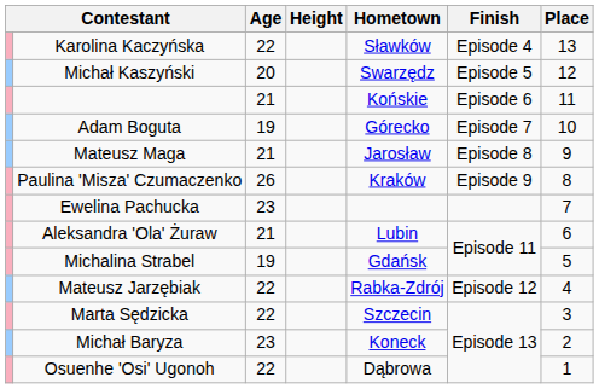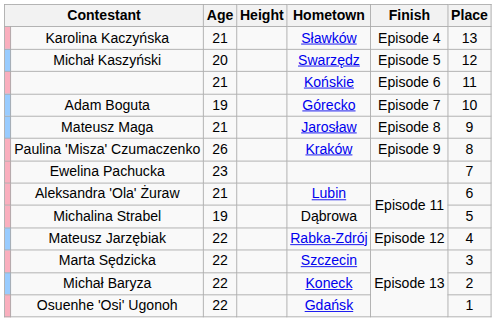Karolina Kaczyńska | Age: 22 -> 21
Michalina Strabel | Hometown: Gdańsk -> Dąbrowa
Michał Baryza | Age: 23 -> 22
Osuenhe 'Osi' Ugonoh | Hometown: Dąbrowa -> Gdańsk
